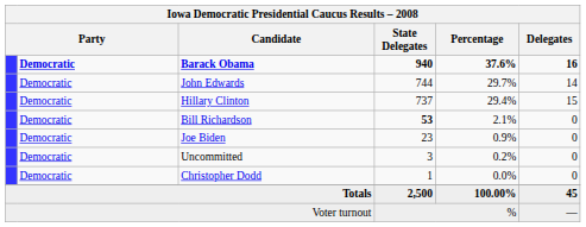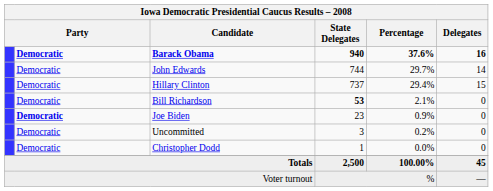Joe Biden | column 2: normal -> bold
